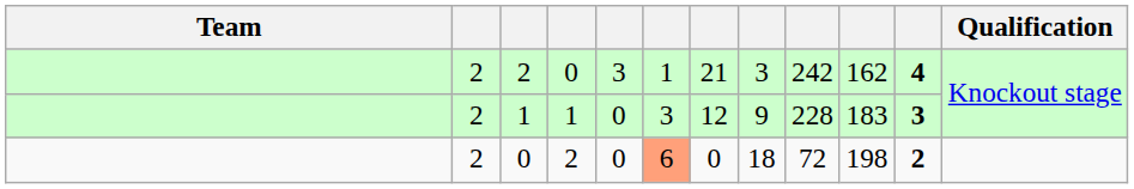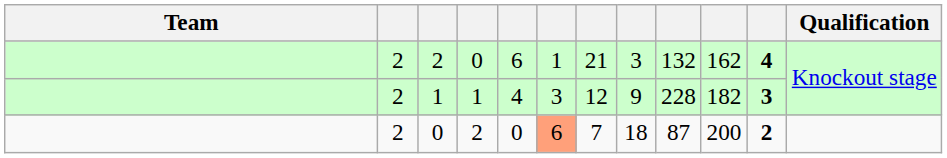row 2 | column 5: 3 -> 6
row 2 | column 9: 242 -> 132
row 3 | column 5: 0 -> 4
row 3 | column 10: 183 -> 182
row 4 | column 7: 0 -> 7
row 4 | column 9: 72 -> 87
row 4 | column 10: 198 -> 200
